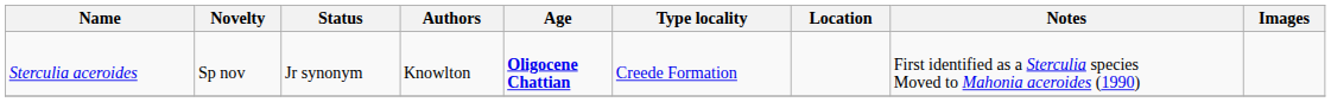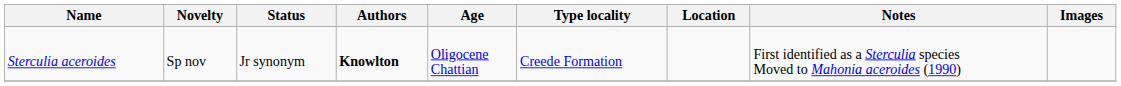Sterculia aceroides | Authors: normal -> bold
Sterculia aceroides | Age: bold -> normal
